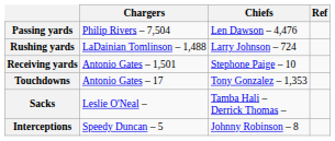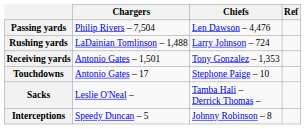Receiving yards | Chiefs: Stephone Paige – 10 -> Tony Gonzalez – 1,353
Touchdowns | Chiefs: Tony Gonzalez – 1,353 -> Stephone Paige – 10
